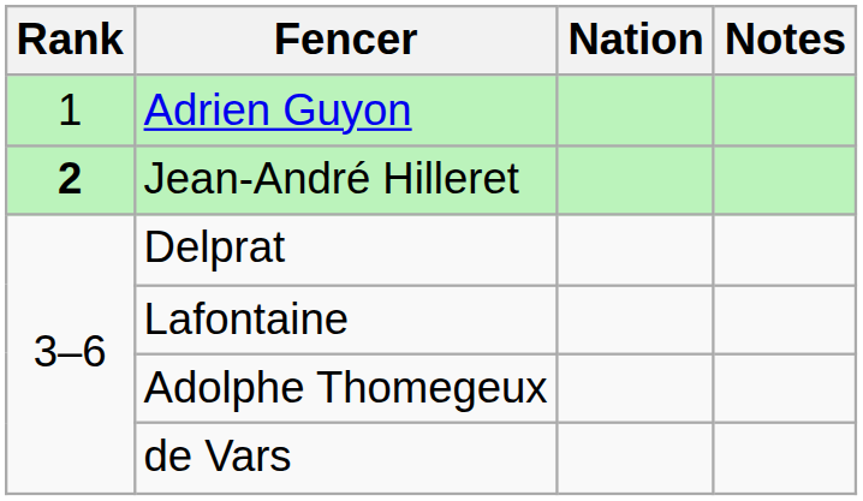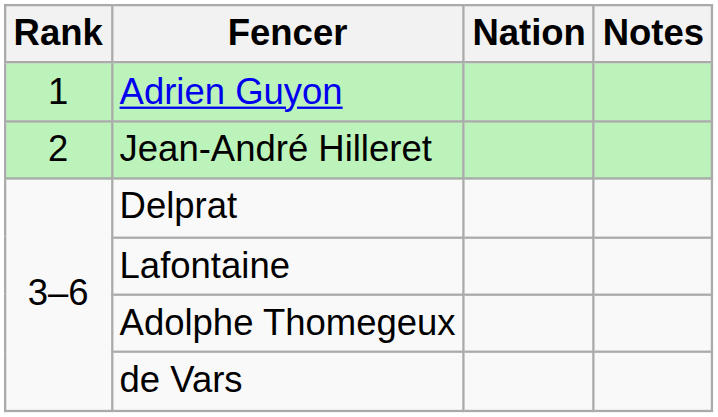Jean-André Hilleret | Rank: bold -> normal
